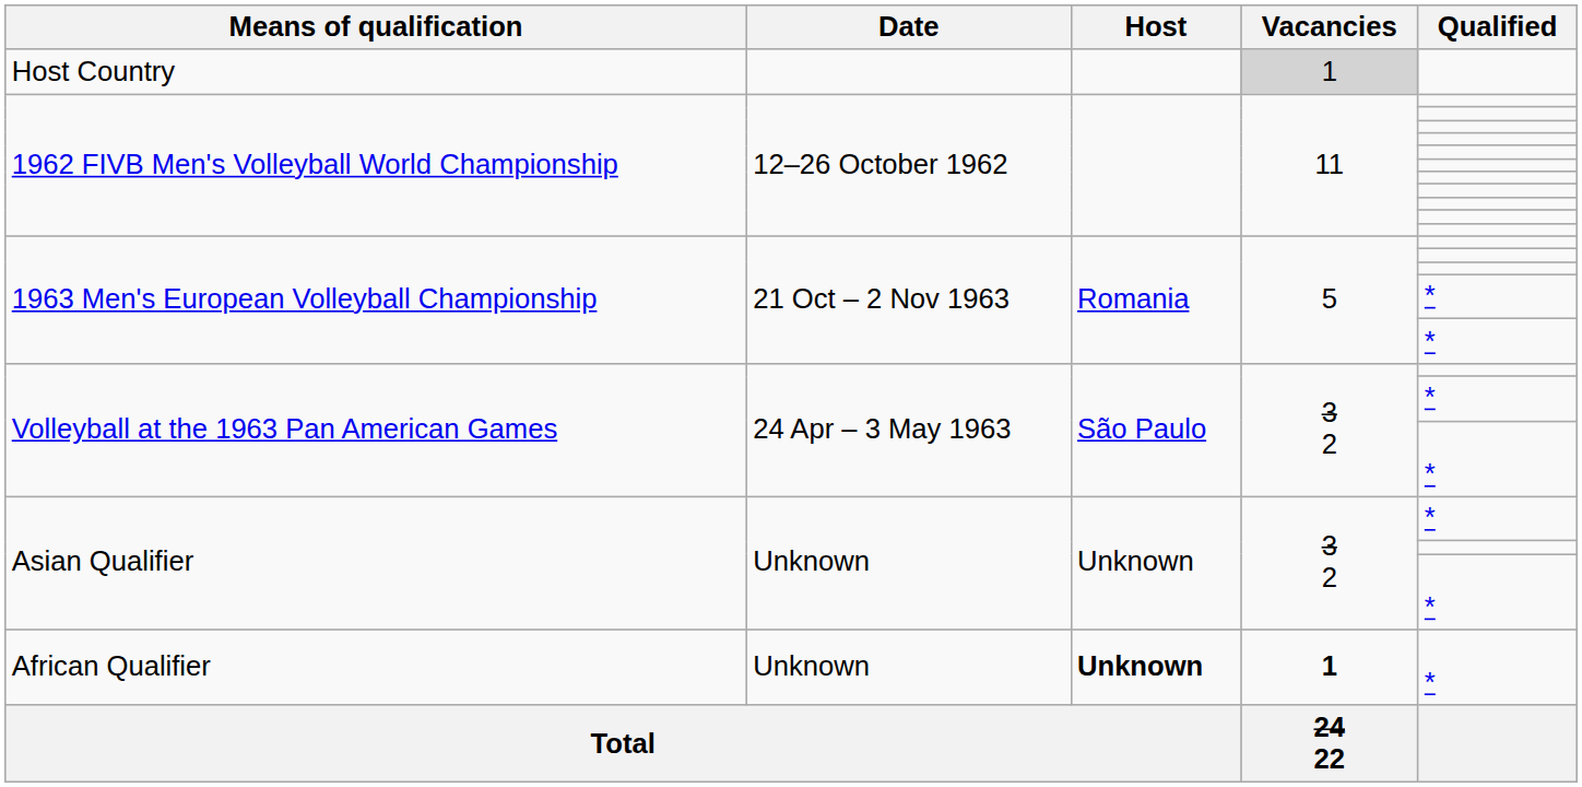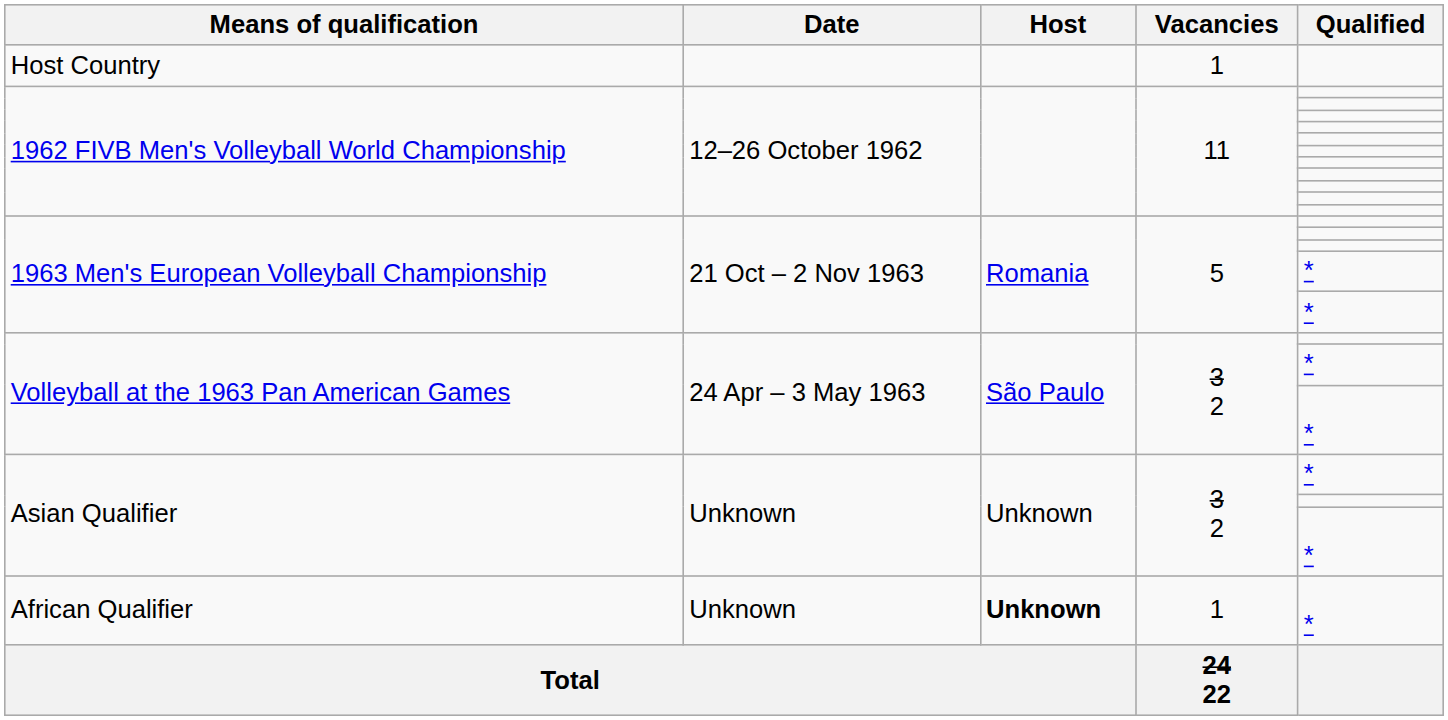Host Country | Vacancies: lightgrey background -> no background
African Qualifier | Vacancies: bold -> normal
